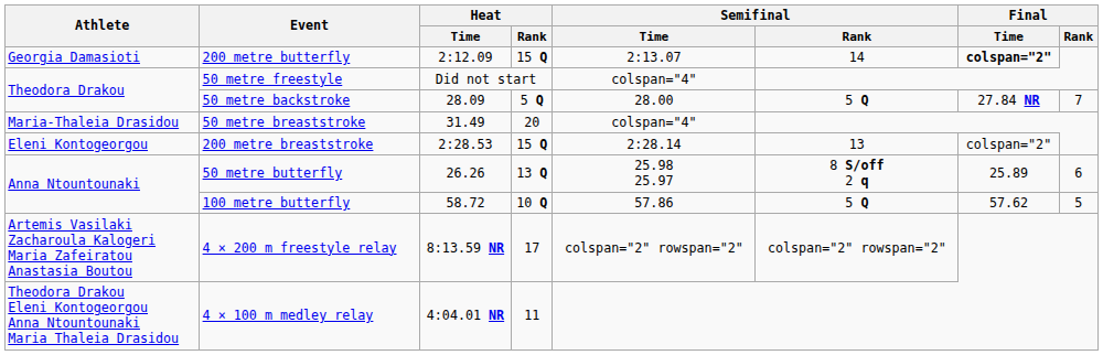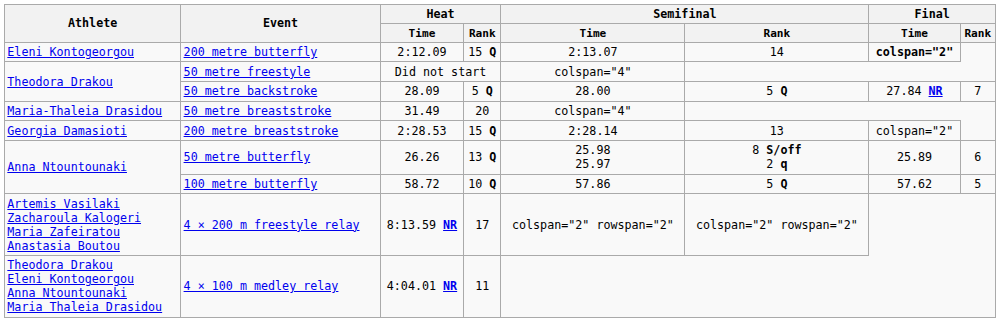200 metre butterfly | Athlete: Georgia Damasioti -> Eleni Kontogeorgou
200 metre breaststroke | Athlete: Eleni Kontogeorgou -> Georgia Damasioti
